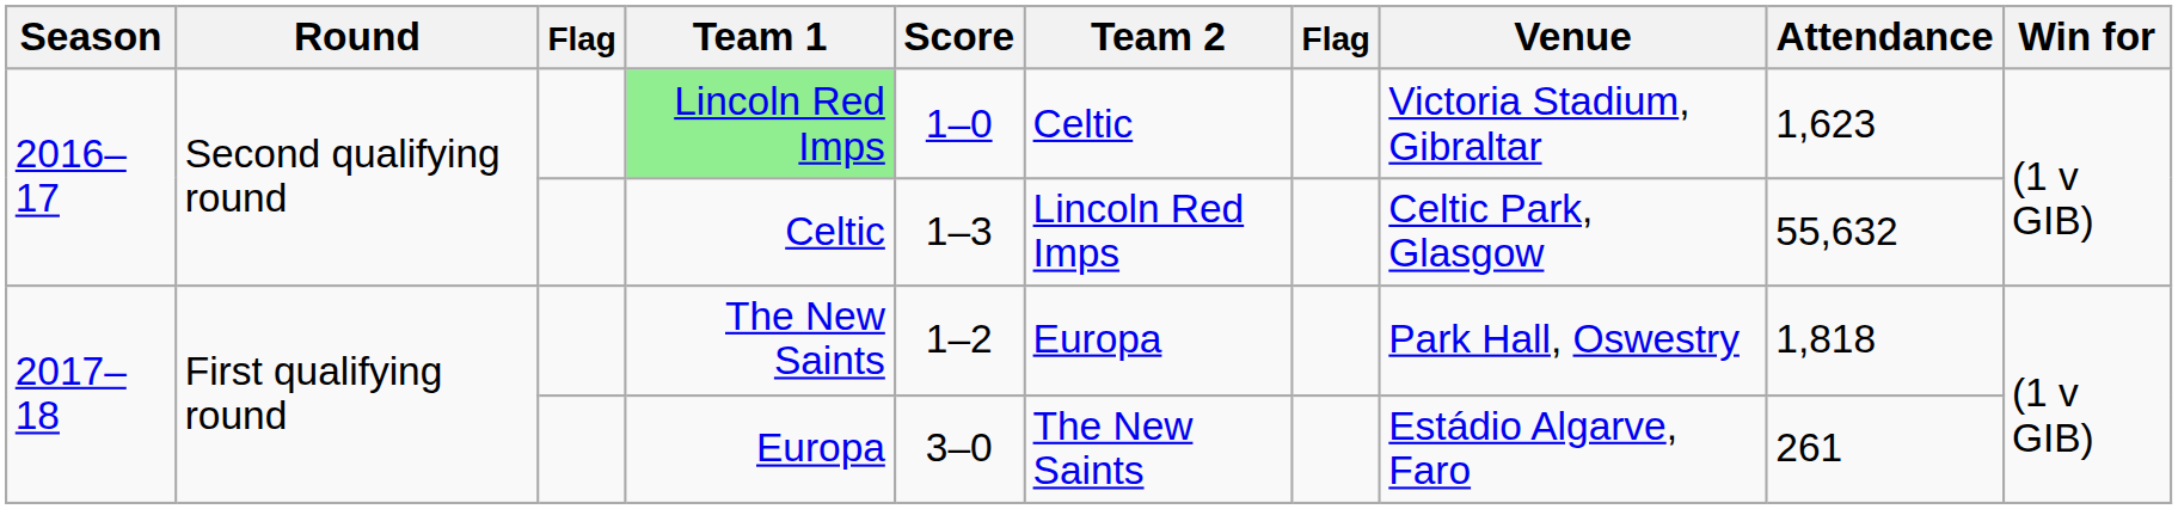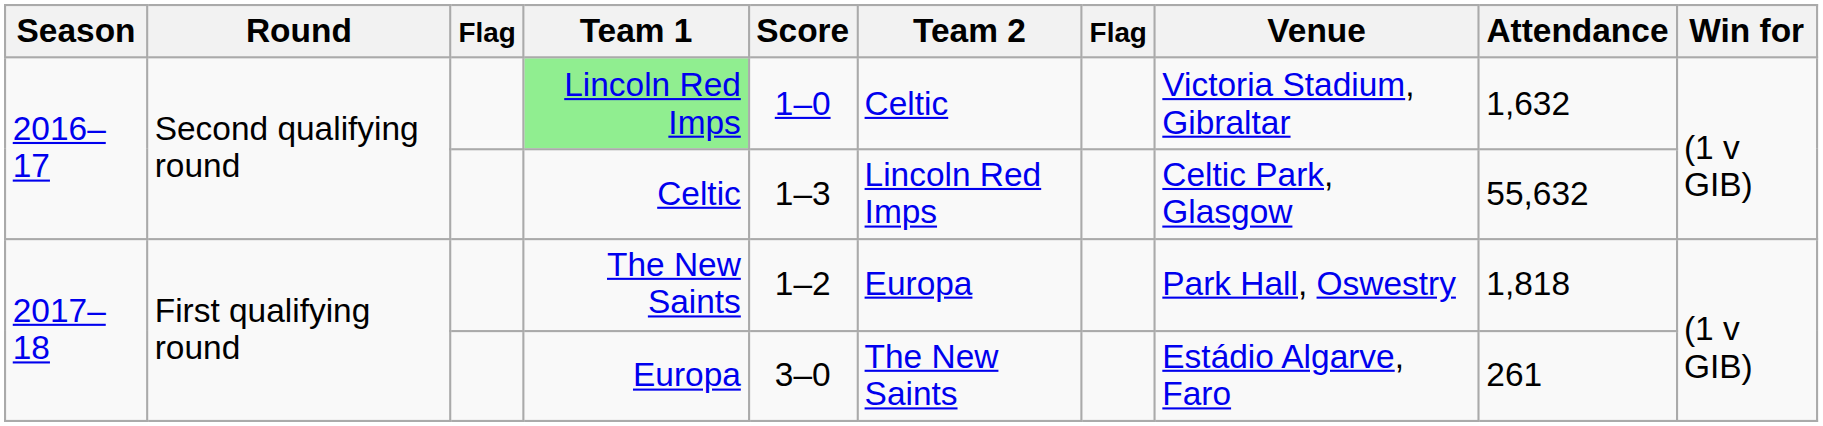row 2 | Attendance: 1,623 -> 1,632
